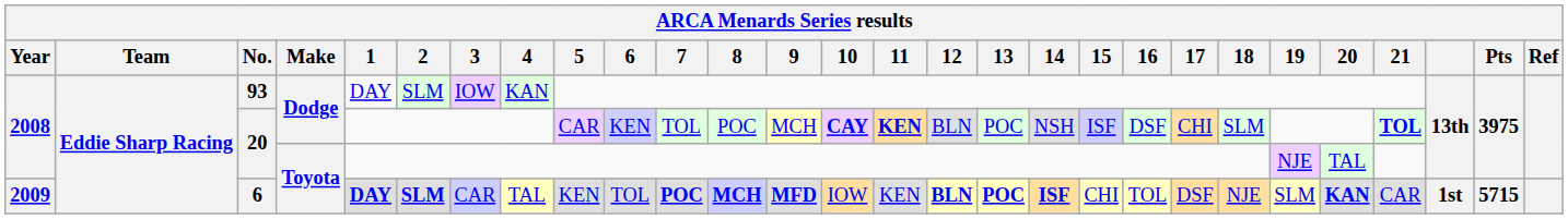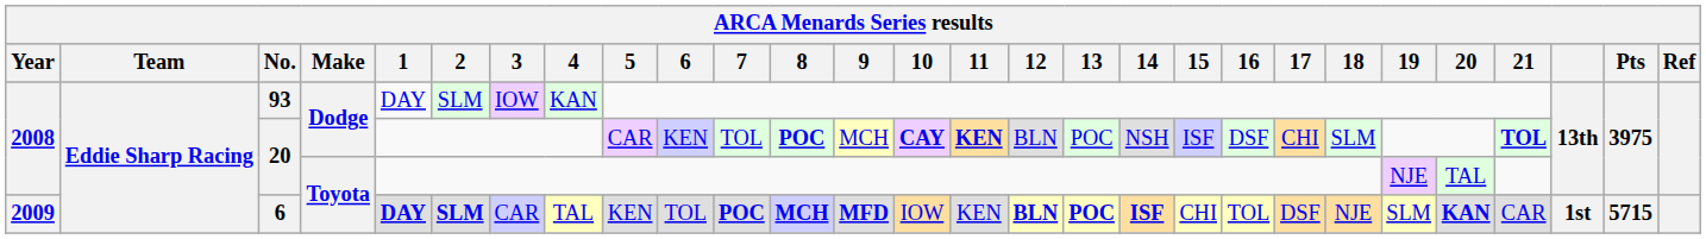20 / Dodge | 8: normal -> bold
